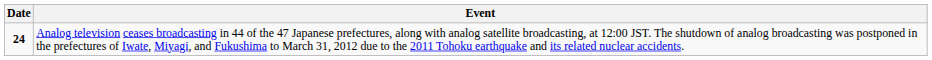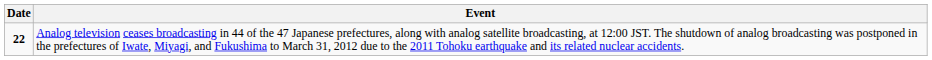row 2 | Date: 24 -> 22
